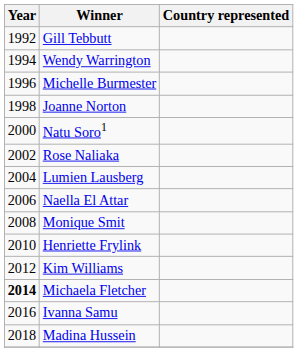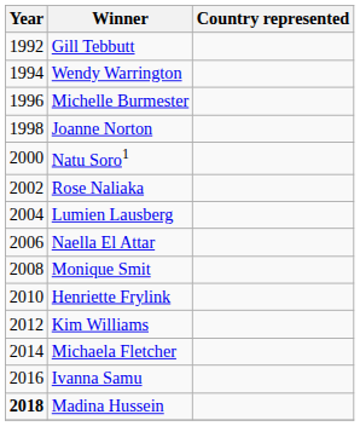Michaela Fletcher | Year: bold -> normal
Madina Hussein | Year: normal -> bold
